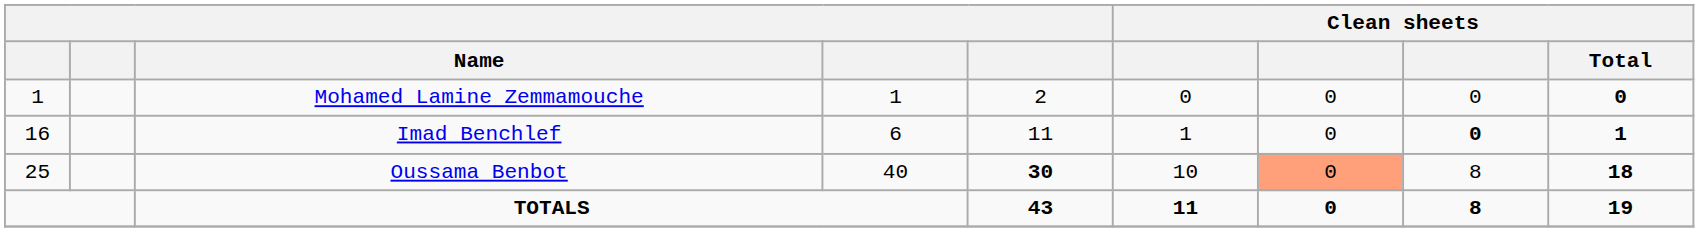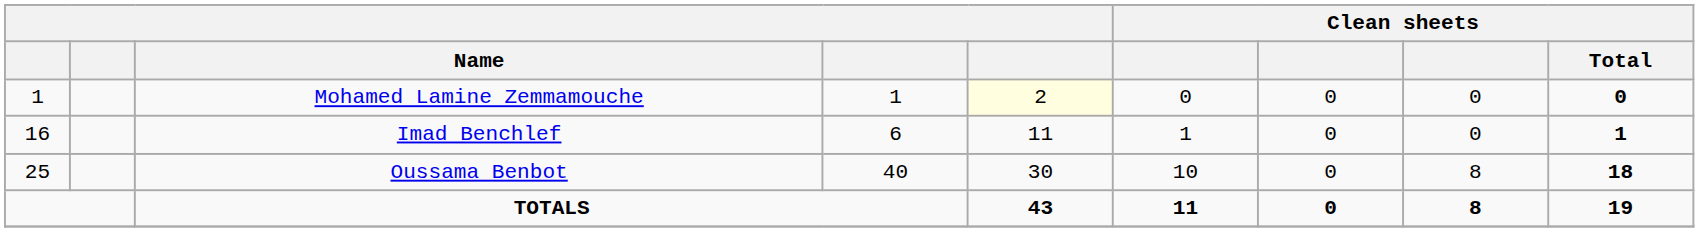Mohamed Lamine Zemmamouche | column 5: no background -> lightyellow background
Imad Benchlef | column 8: bold -> normal
Oussama Benbot | column 5: bold -> normal
Oussama Benbot | column 7: lightsalmon background -> no background
